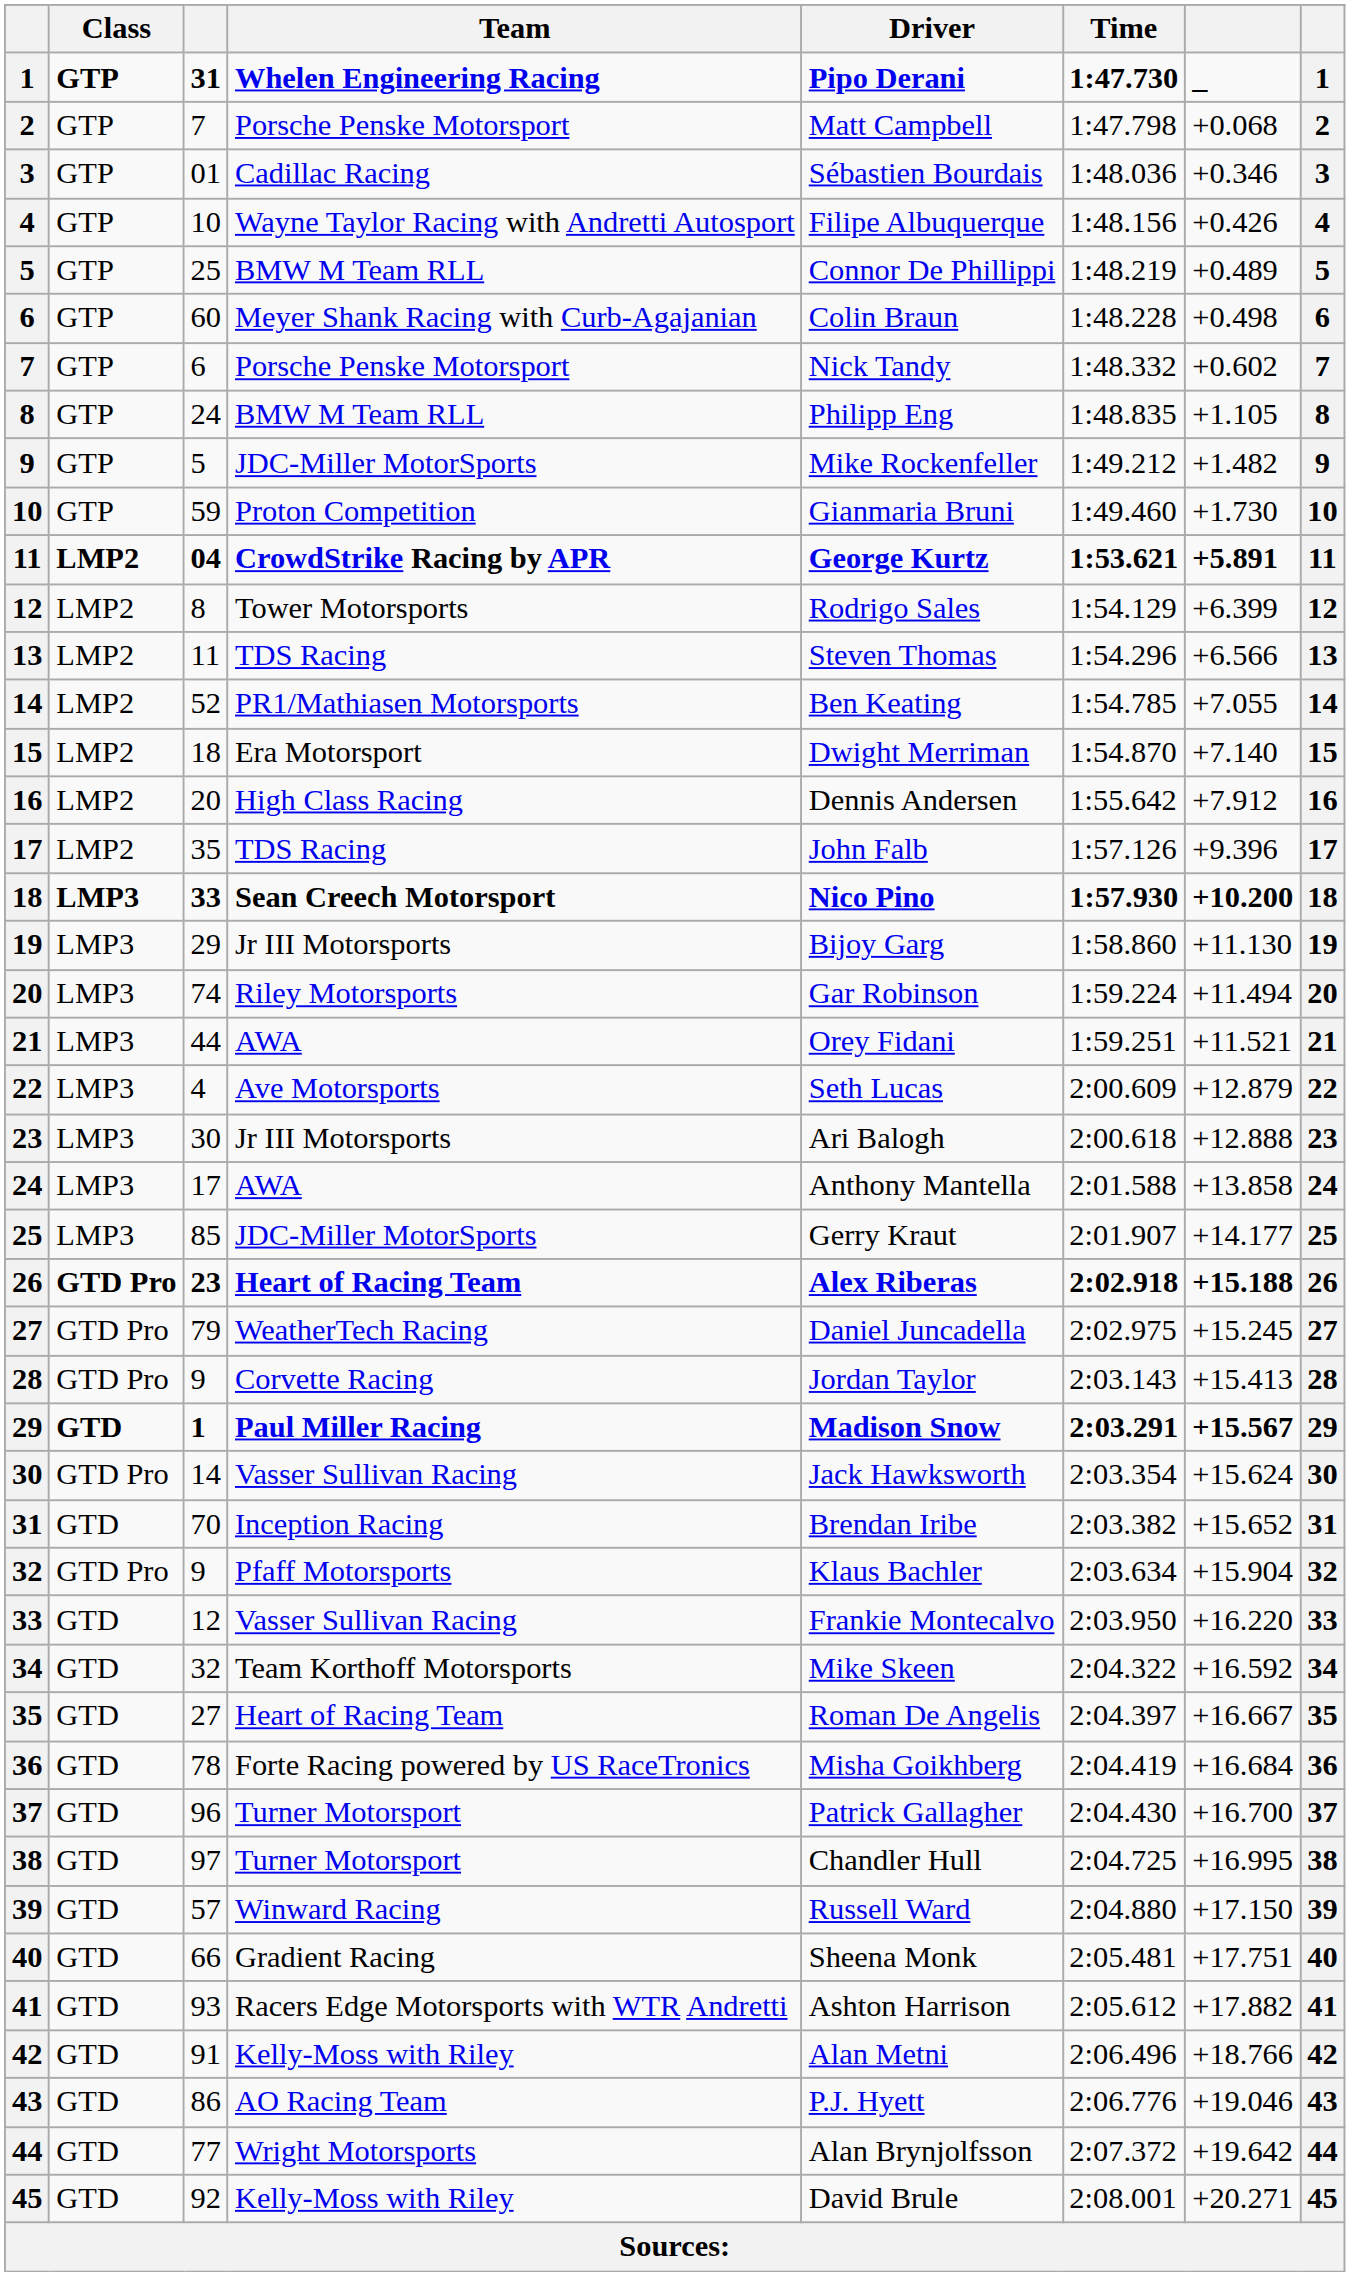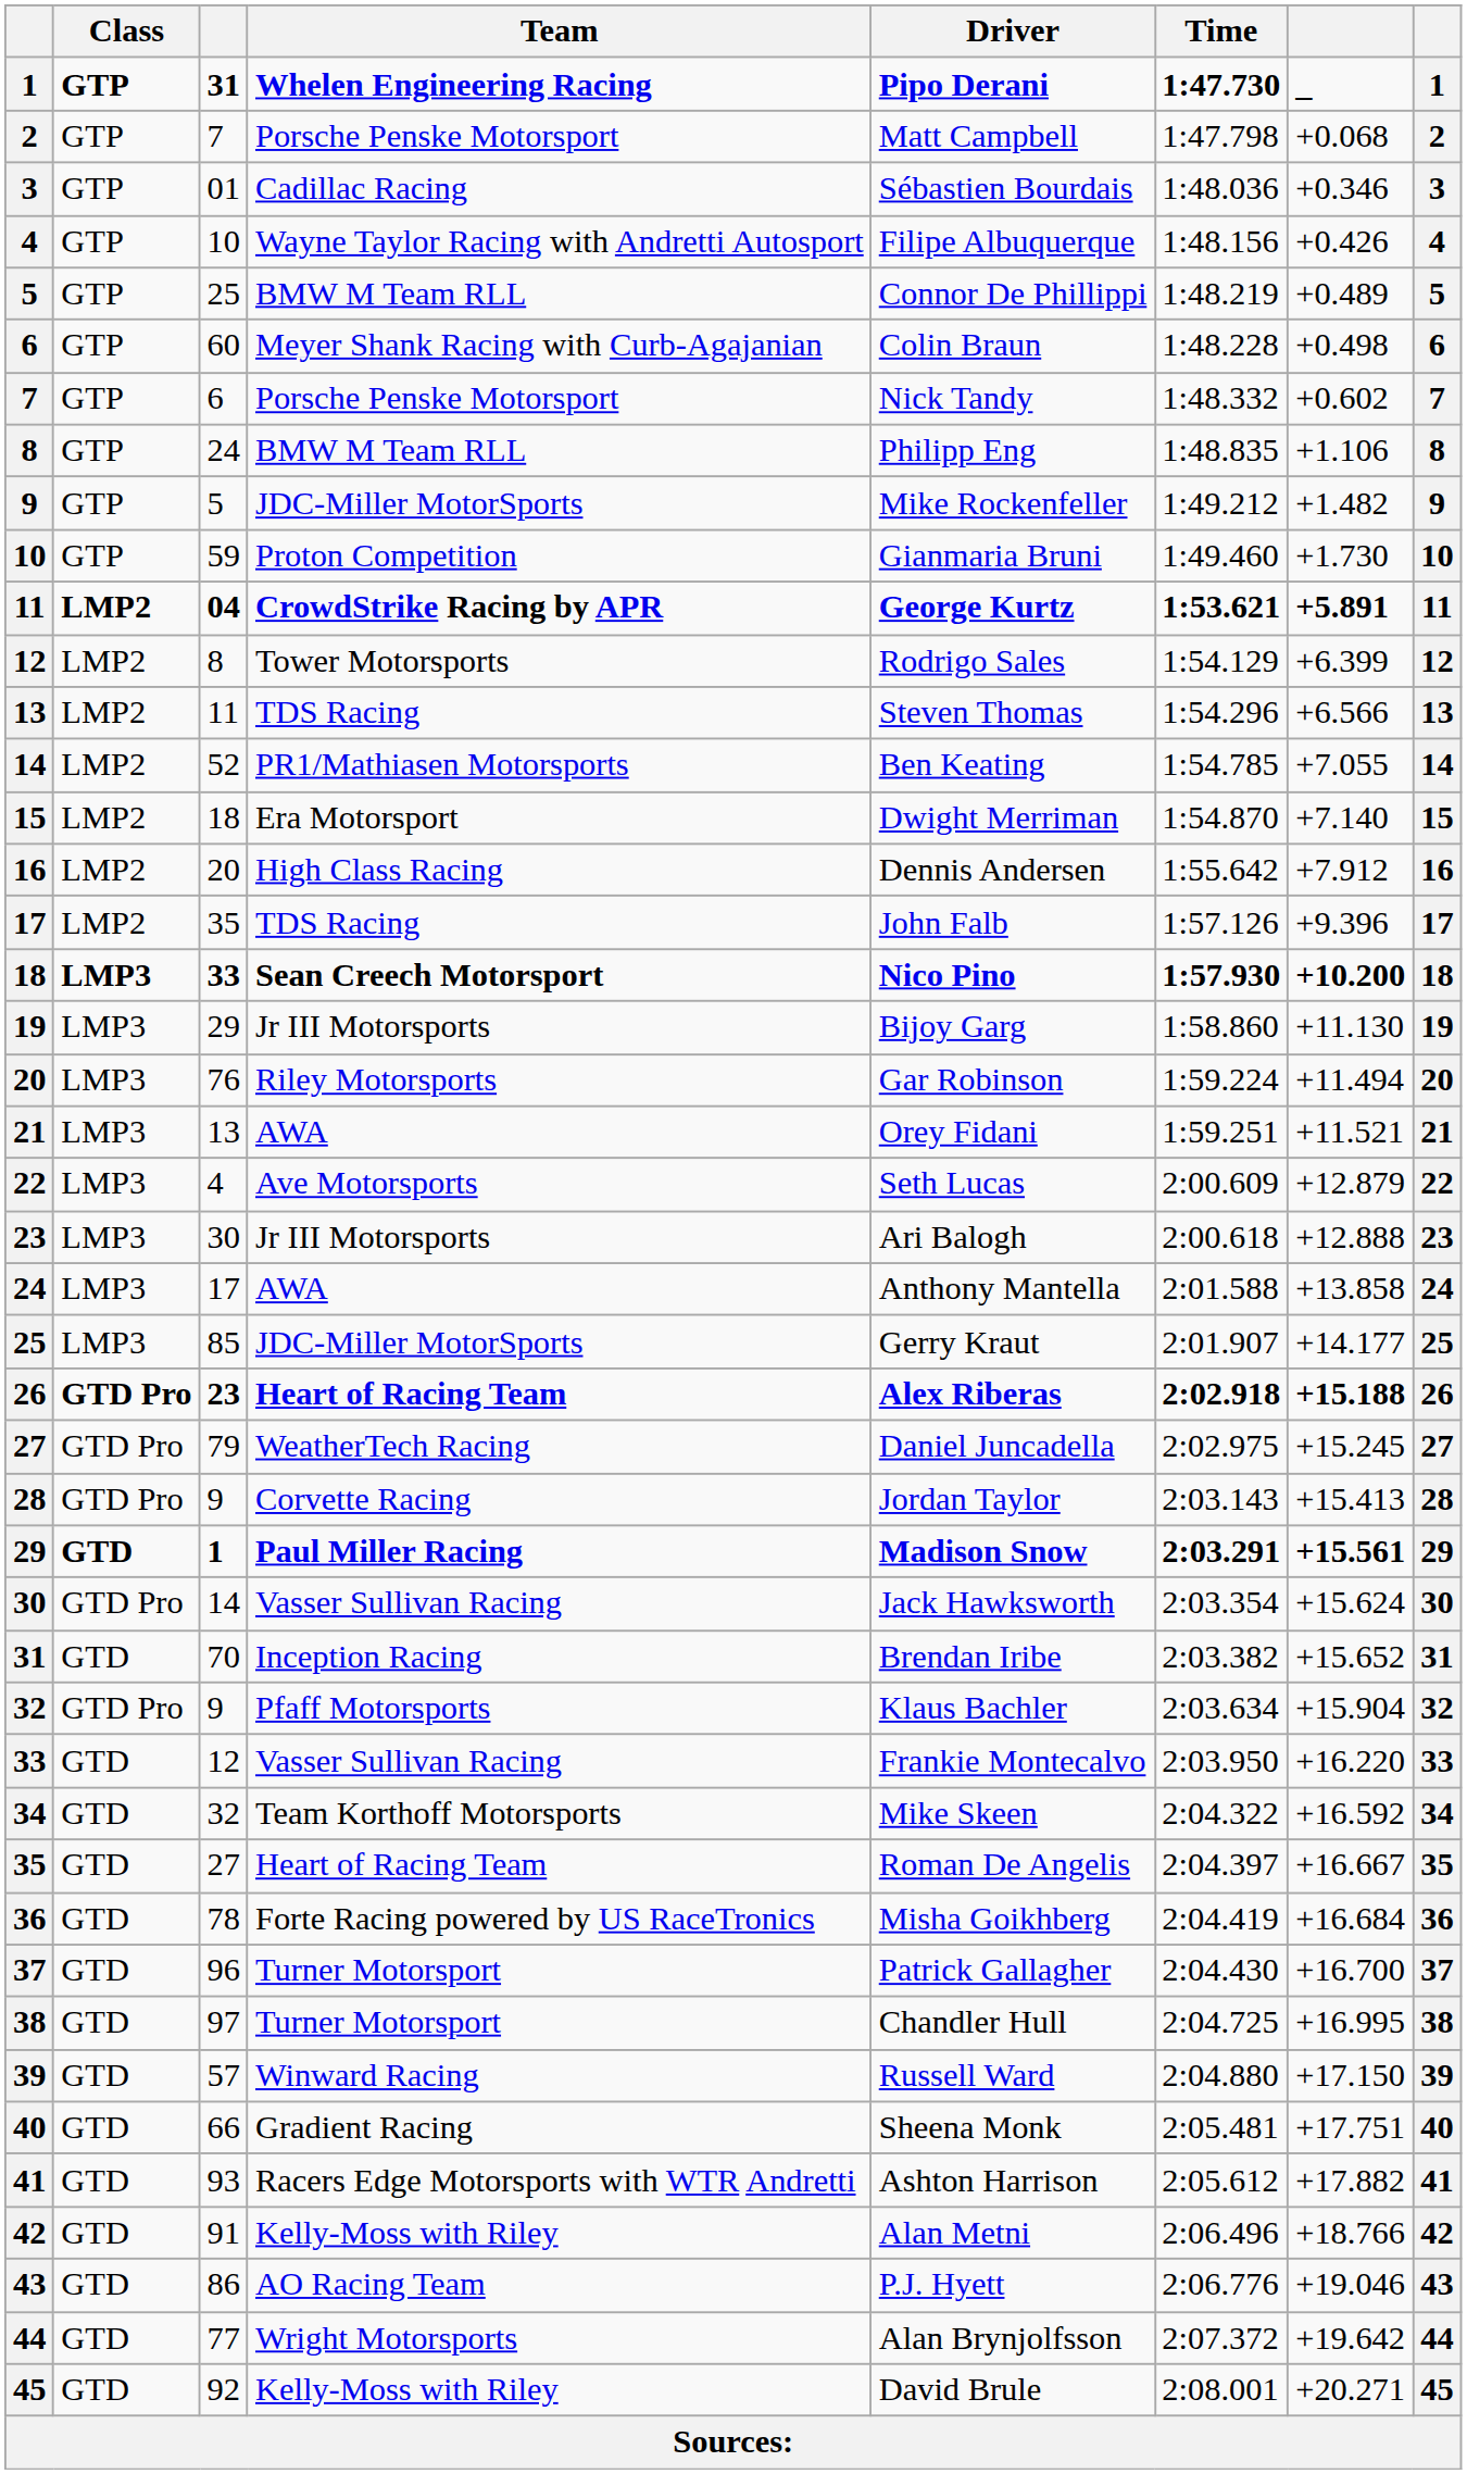row 9 | column 7: +1.105 -> +1.106
row 21 | column 3: 74 -> 76
row 22 | column 3: 44 -> 13
row 30 | column 7: +15.567 -> +15.561
